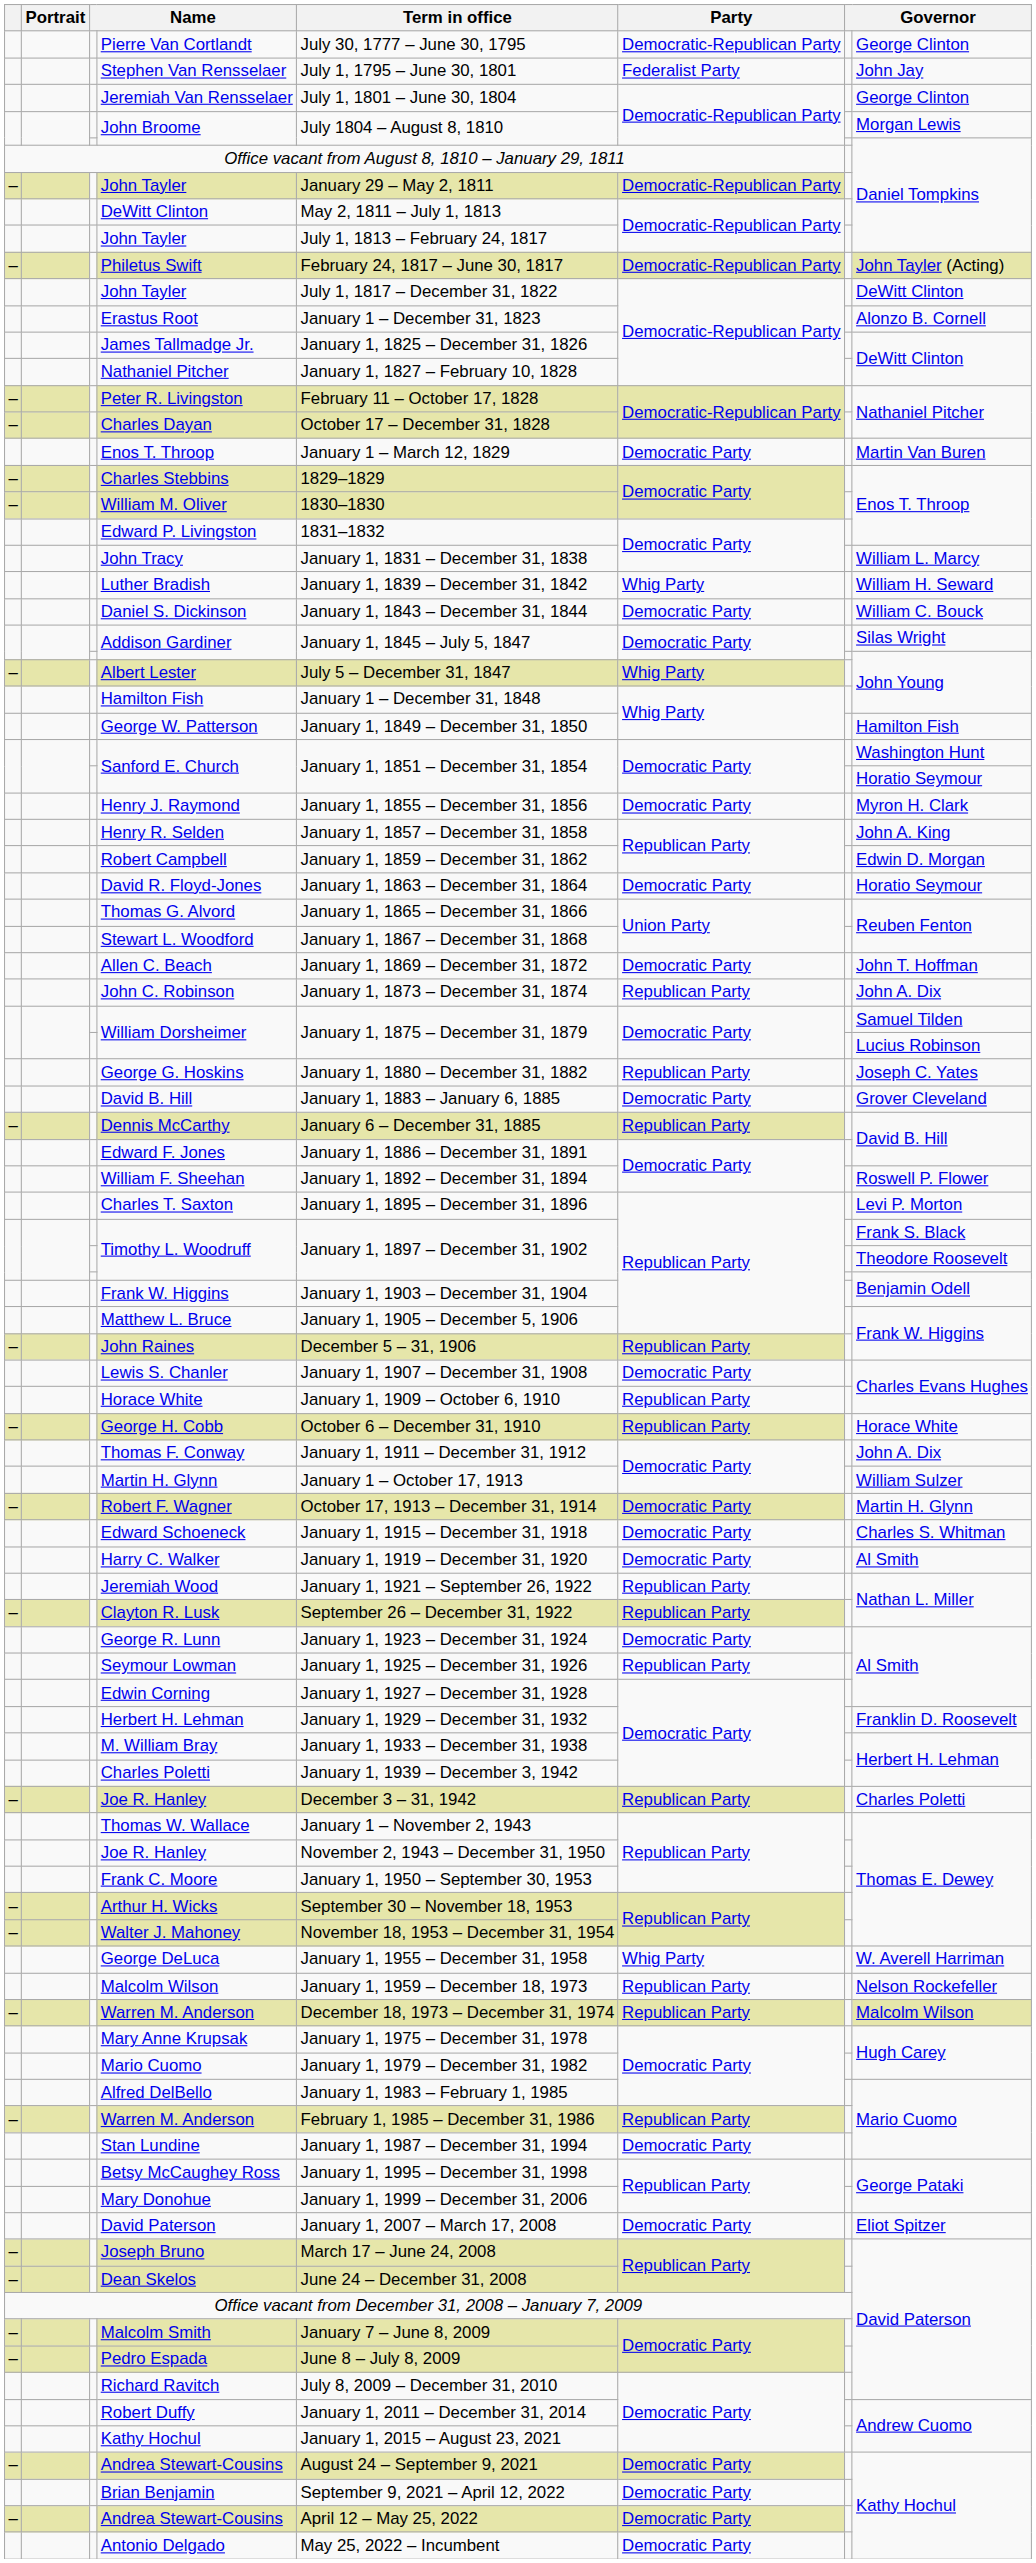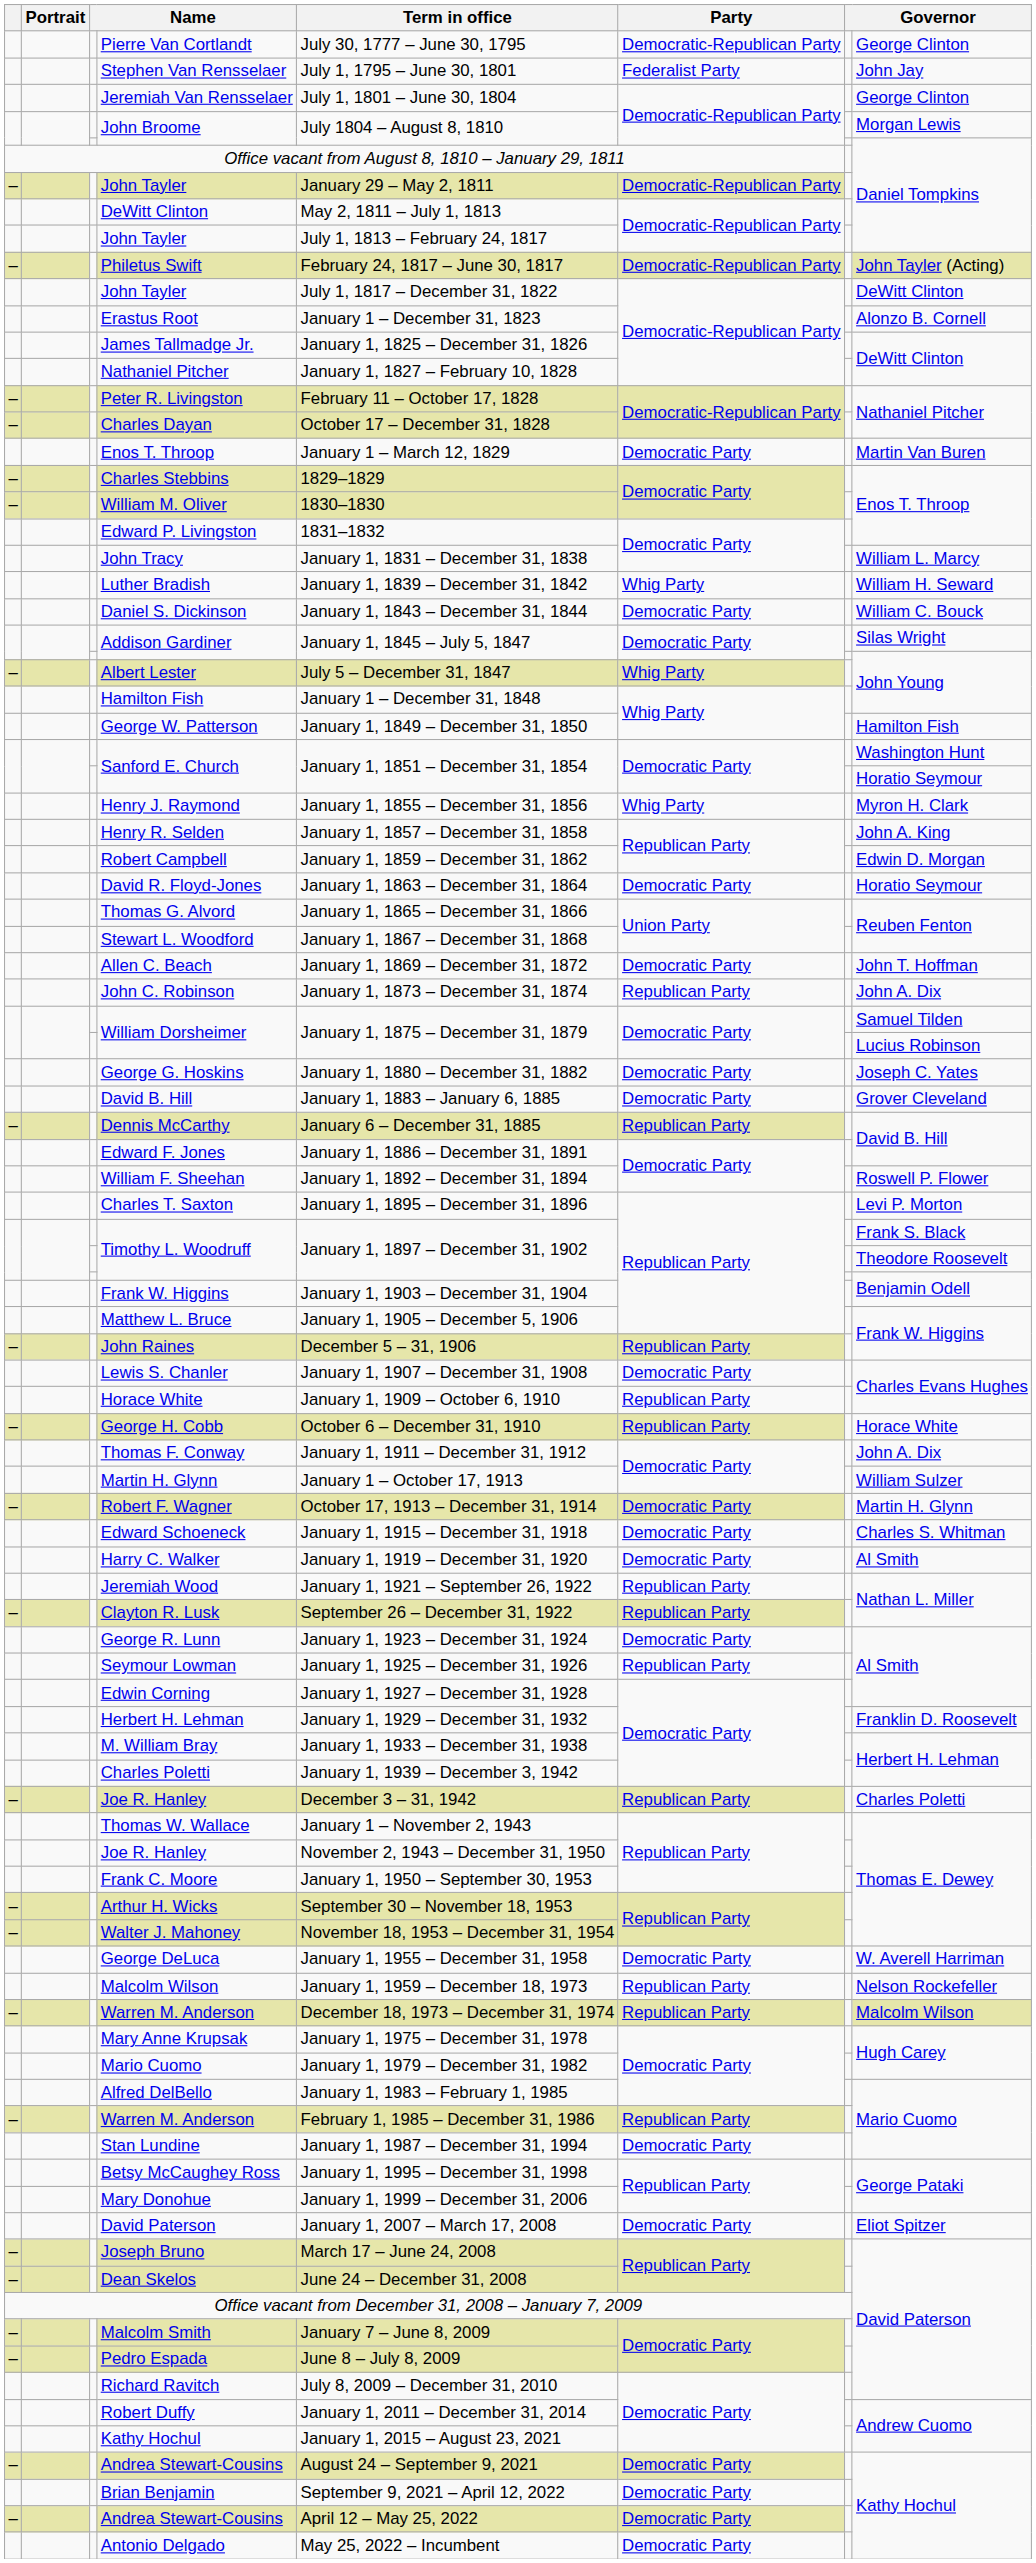Henry J. Raymond | Party: Democratic Party -> Whig Party
George G. Hoskins | Party: Republican Party -> Democratic Party
George DeLuca | Party: Whig Party -> Democratic Party
